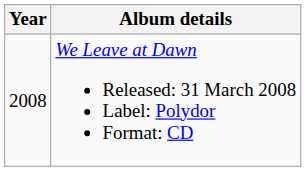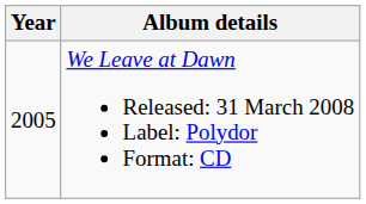row 2 | Year: 2008 -> 2005
